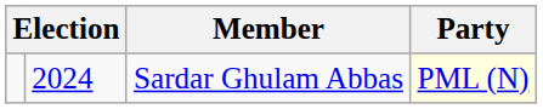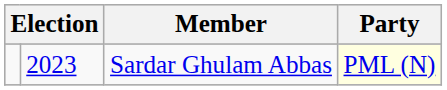Sardar Ghulam Abbas | column 2: 2024 -> 2023
